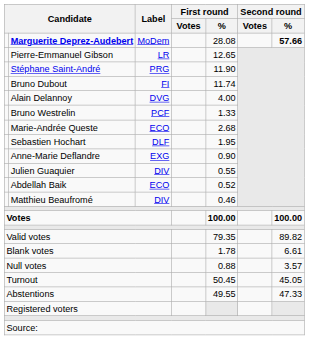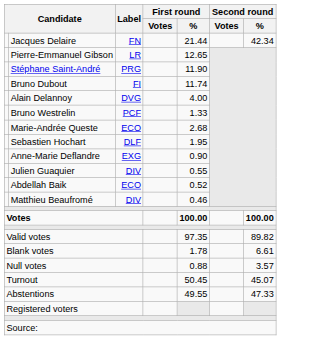- row: Marguerite Deprez-Audebert | MoDem | 28.08 | 57.66
+ row: Jacques Delaire | FN | 21.44 | 42.34
Valid votes | First round / %: 79.35 -> 97.35
Turnout | Second round / %: 45.05 -> 45.07
